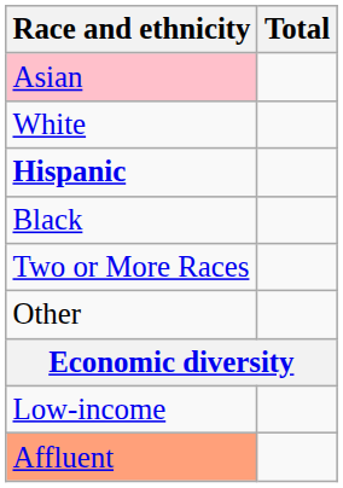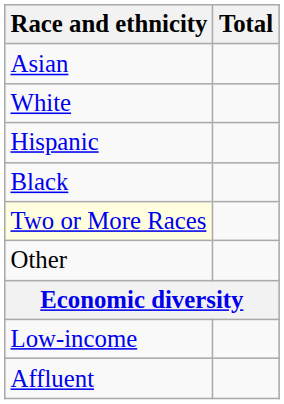Asian | Race and ethnicity: pink background -> no background
Hispanic | Race and ethnicity: bold -> normal
Two or More Races | Race and ethnicity: no background -> lightyellow background
Affluent | Race and ethnicity: lightsalmon background -> no background
